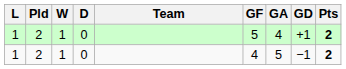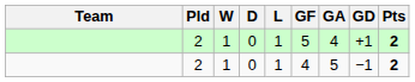columns swapped: Team <-> L
